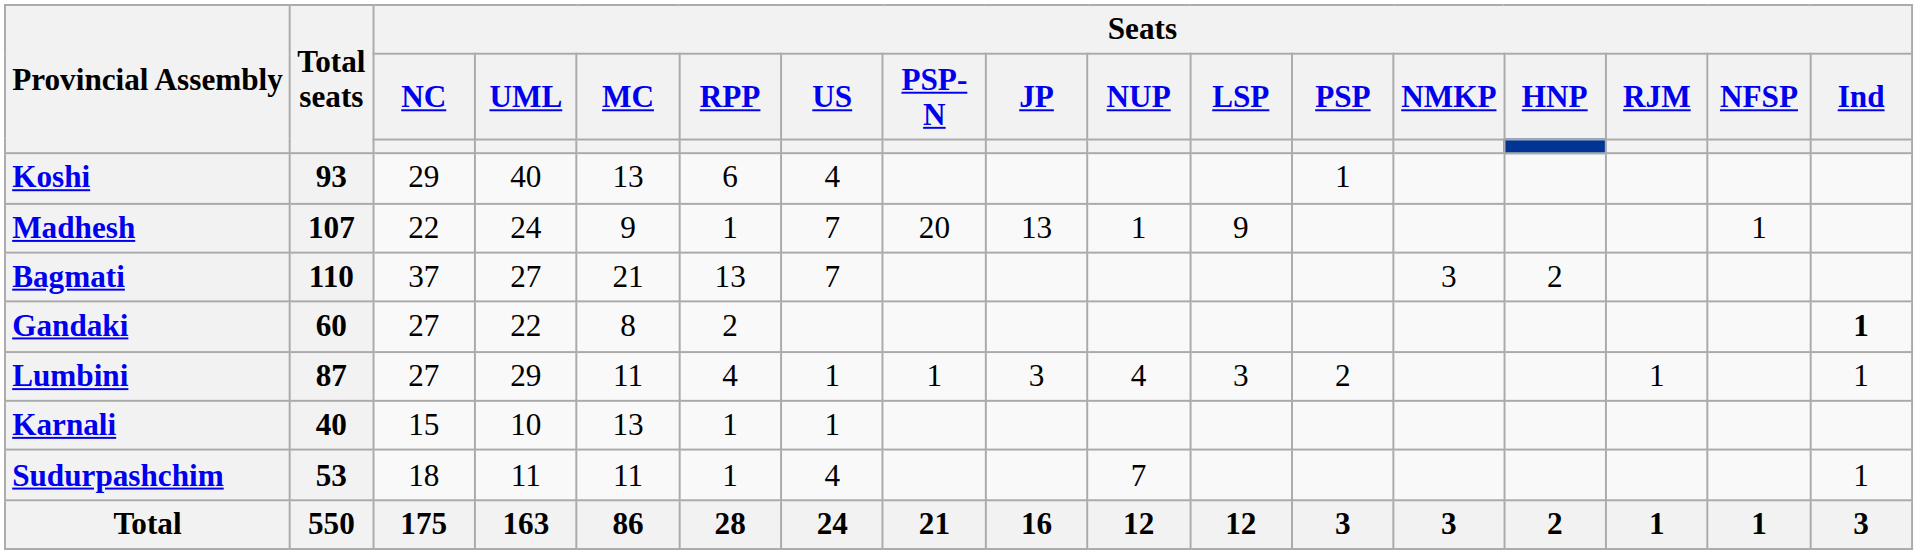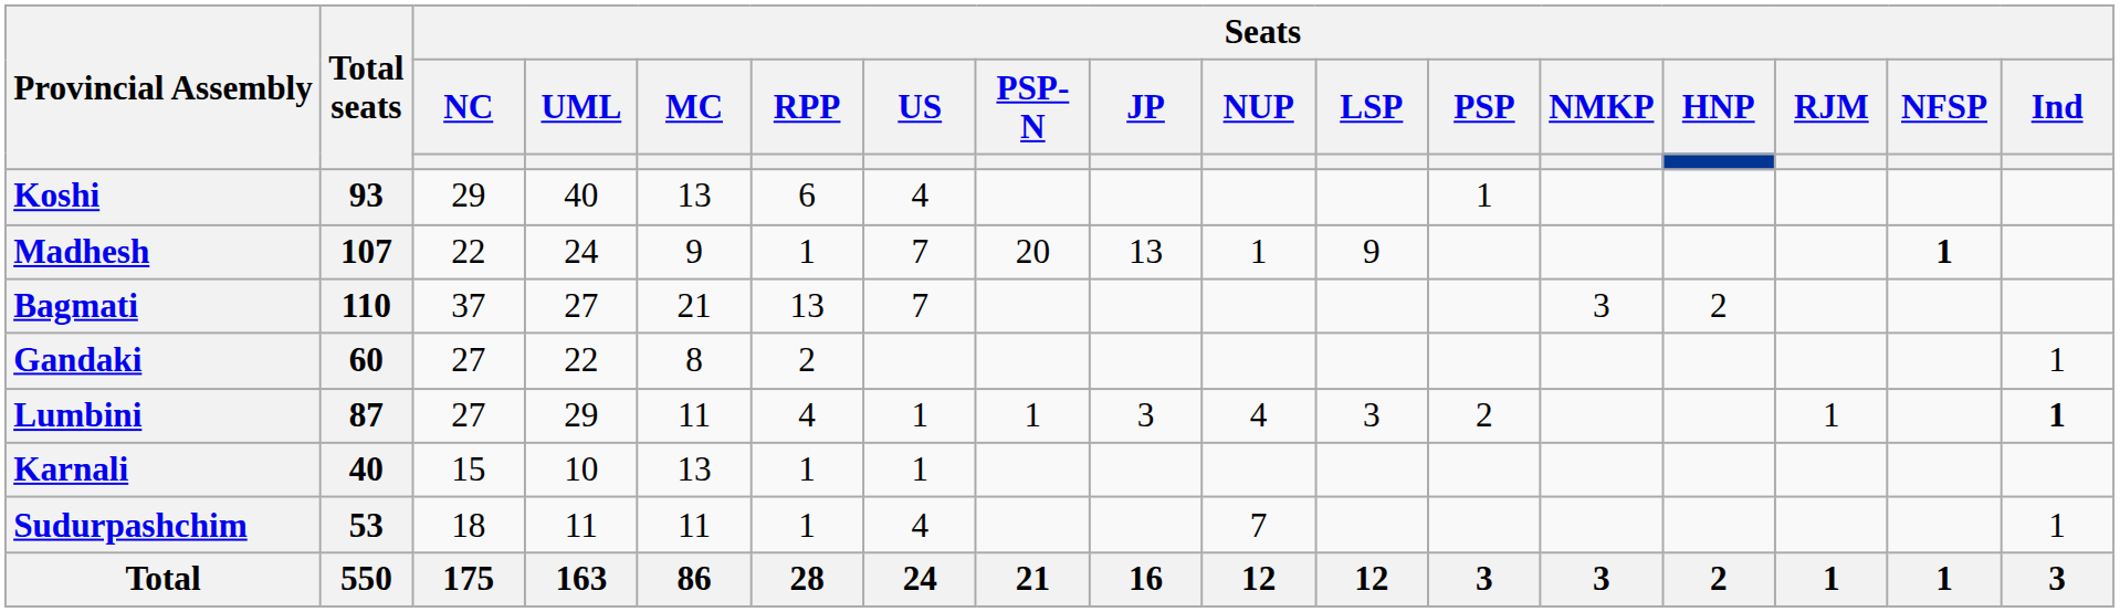Madhesh | Seats / NFSP: normal -> bold
Gandaki | Seats / Ind: bold -> normal
Lumbini | Seats / Ind: normal -> bold
